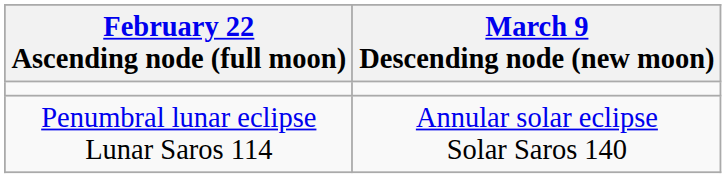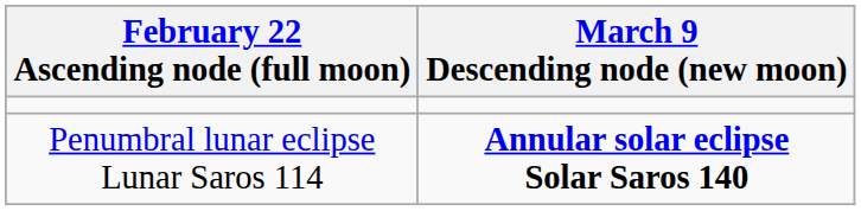Penumbral lunar eclipse Lunar Saros 114 | March 9 Descending node (new moon): normal -> bold
